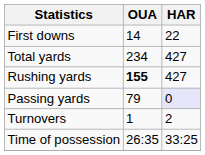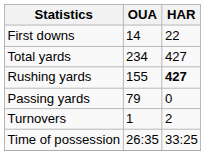Rushing yards | OUA: bold -> normal
Rushing yards | HAR: normal -> bold
Passing yards | HAR: lavender background -> no background
